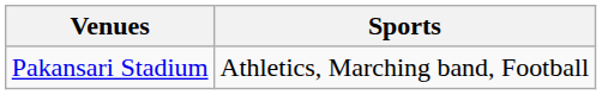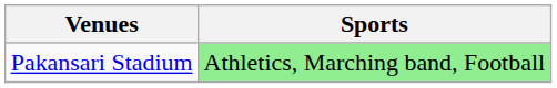Pakansari Stadium | Sports: no background -> lightgreen background
